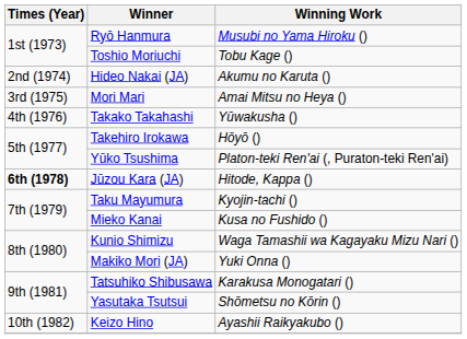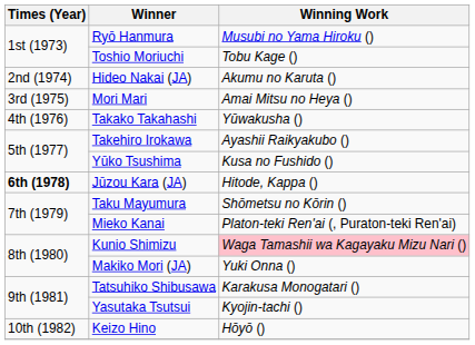Takehiro Irokawa | Winning Work: Hōyō () -> Ayashii Raikyakubo ()
Yūko Tsushima | Winning Work: Platon-teki Ren'ai (, Puraton-teki Ren'ai) -> Kusa no Fushido ()
Taku Mayumura | Winning Work: Kyojin-tachi () -> Shōmetsu no Kōrin ()
Mieko Kanai | Winning Work: Kusa no Fushido () -> Platon-teki Ren'ai (, Puraton-teki Ren'ai)
Kunio Shimizu | Winning Work: no background -> pink background
Yasutaka Tsutsui | Winning Work: Shōmetsu no Kōrin () -> Kyojin-tachi ()
Keizo Hino | Winning Work: Ayashii Raikyakubo () -> Hōyō ()
